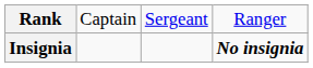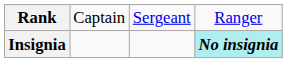Insignia | column 4: no background -> paleturquoise background
